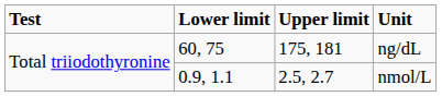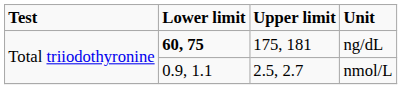row 2 | Lower limit: normal -> bold
